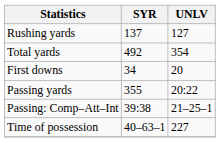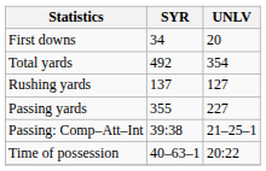rows swapped: First downs <-> Rushing yards
Passing yards | UNLV: 20:22 -> 227
Time of possession | UNLV: 227 -> 20:22
